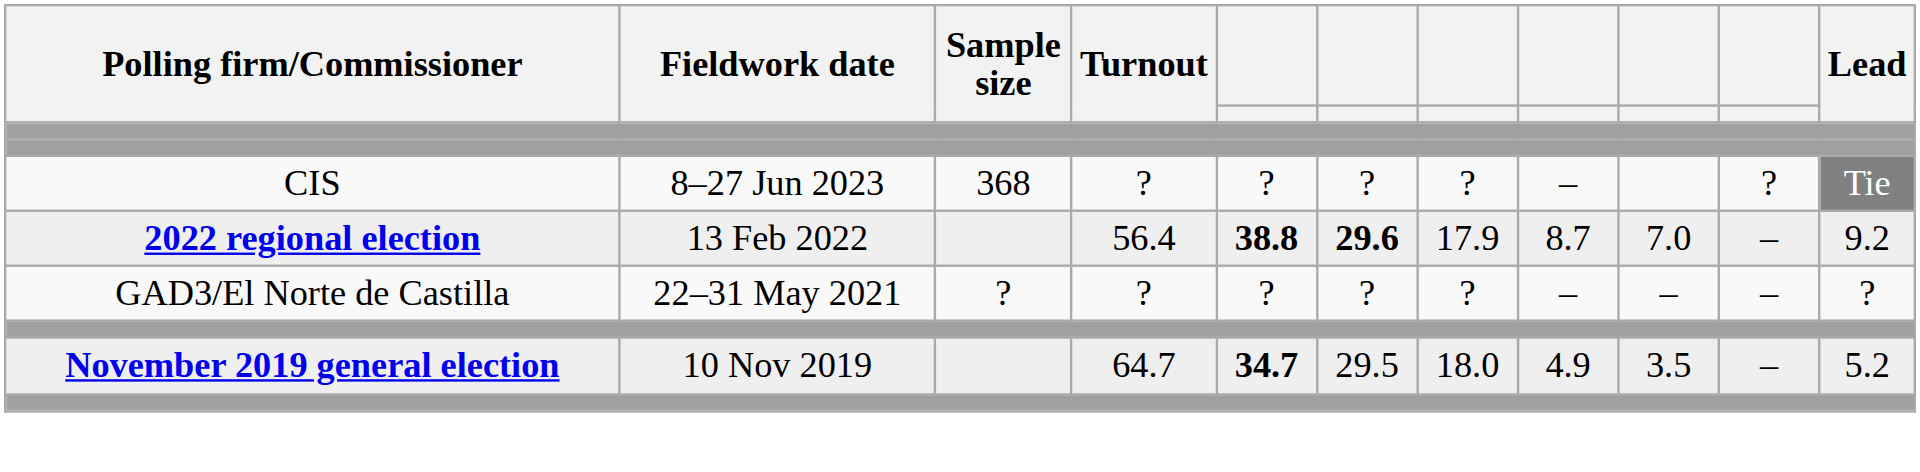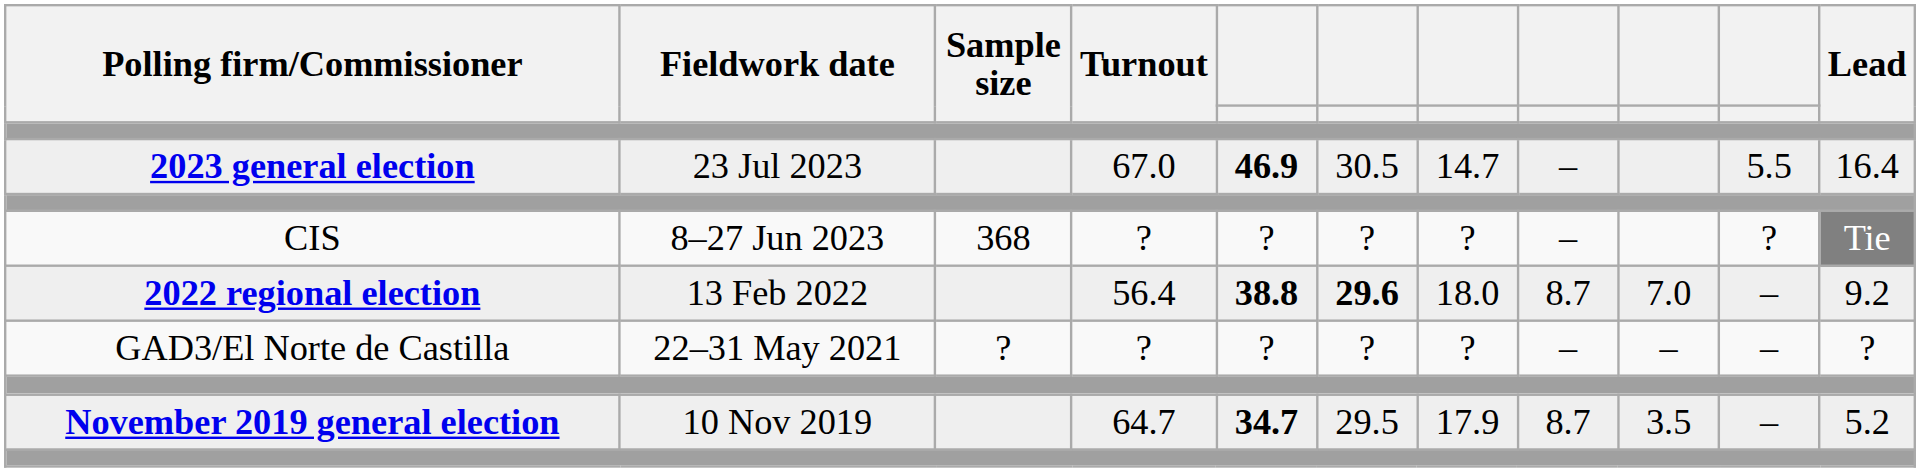+ row: 2023 general election | 23 Jul 2023 | 67.0 | 46.9 | 30.5 | 14.7 | – | 5.5 | 16.4
2022 regional election | column 7: 17.9 -> 18.0
November 2019 general election | column 7: 18.0 -> 17.9
November 2019 general election | column 8: 4.9 -> 8.7
